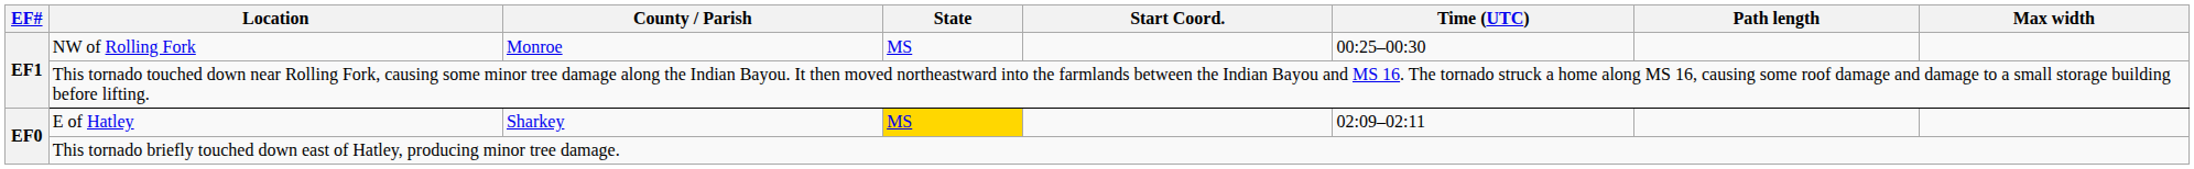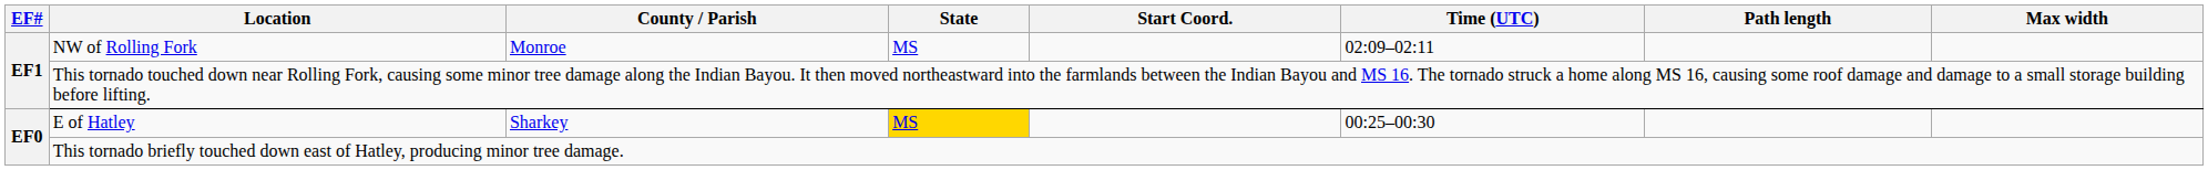NW of Rolling Fork | Time (UTC): 00:25–00:30 -> 02:09–02:11
E of Hatley | Time (UTC): 02:09–02:11 -> 00:25–00:30
